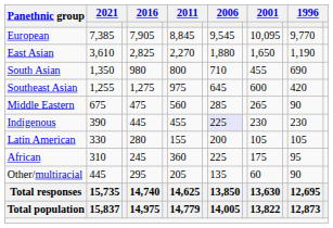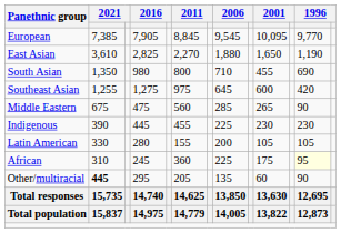Indigenous | column 8: lavender background -> no background
African | column 12: no background -> lightyellow background
Other/multiracial | column 2: normal -> bold
